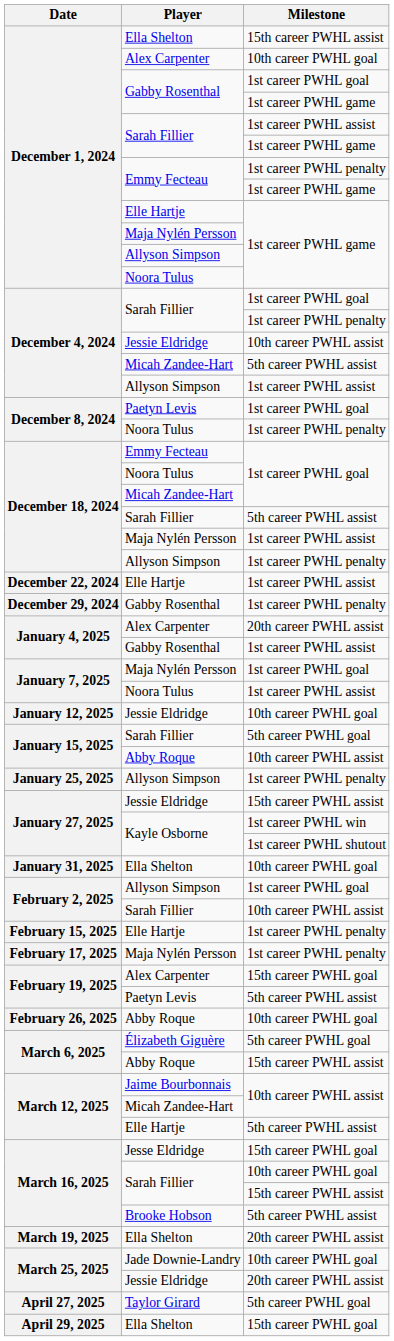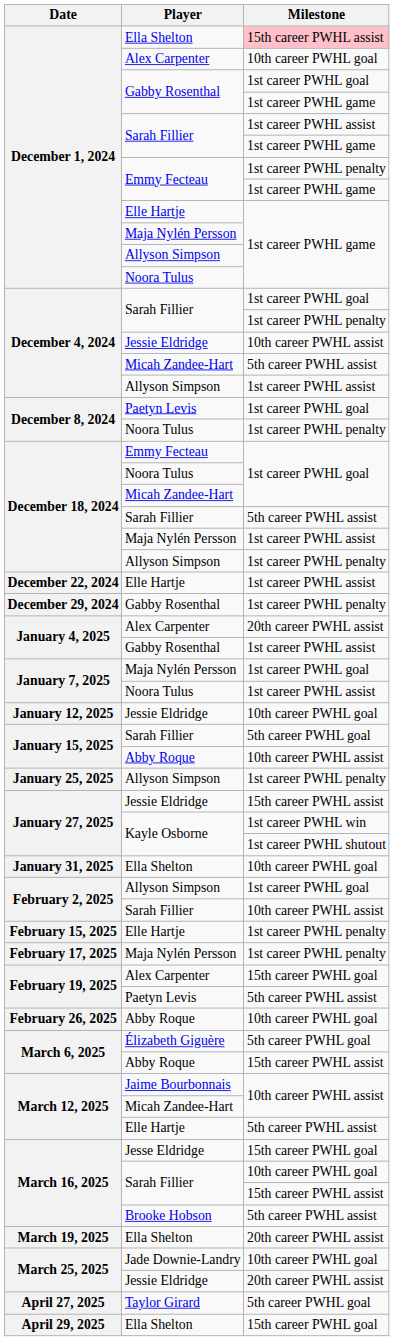row 2 | Milestone: no background -> pink background
